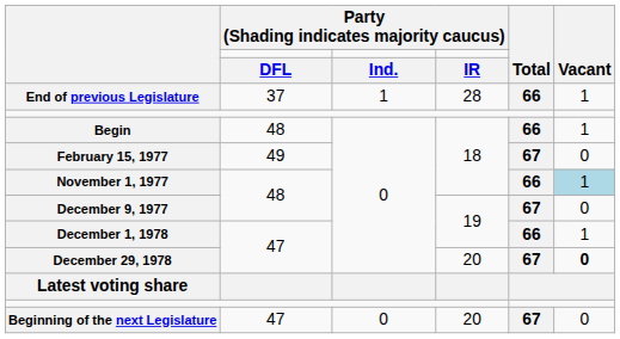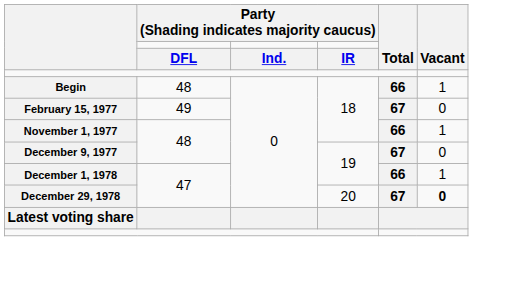- row: End of previous Legislature | 37 | 1 | 28 | 66 | 1
November 1, 1977 | Vacant: lightblue background -> no background
- row: Beginning of the next Legislature | 47 | 0 | 20 | 67 | 0
